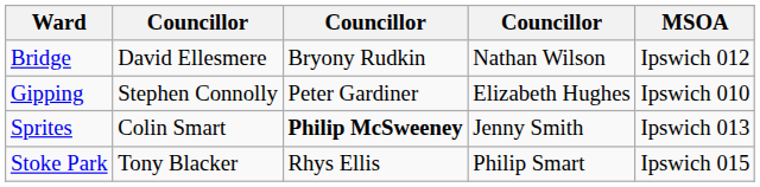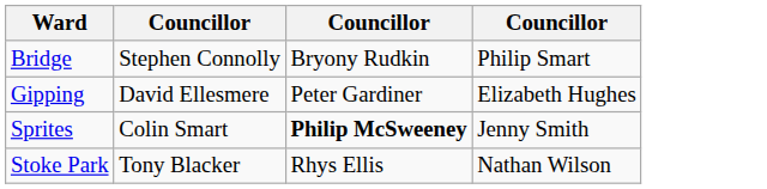- column: MSOA | Ipswich 012 | Ipswich 010 | Ipswich 013 | Ipswich 015
Bridge | column 2: David Ellesmere -> Stephen Connolly
Bridge | column 4: Nathan Wilson -> Philip Smart
Gipping | column 2: Stephen Connolly -> David Ellesmere
Stoke Park | column 4: Philip Smart -> Nathan Wilson
